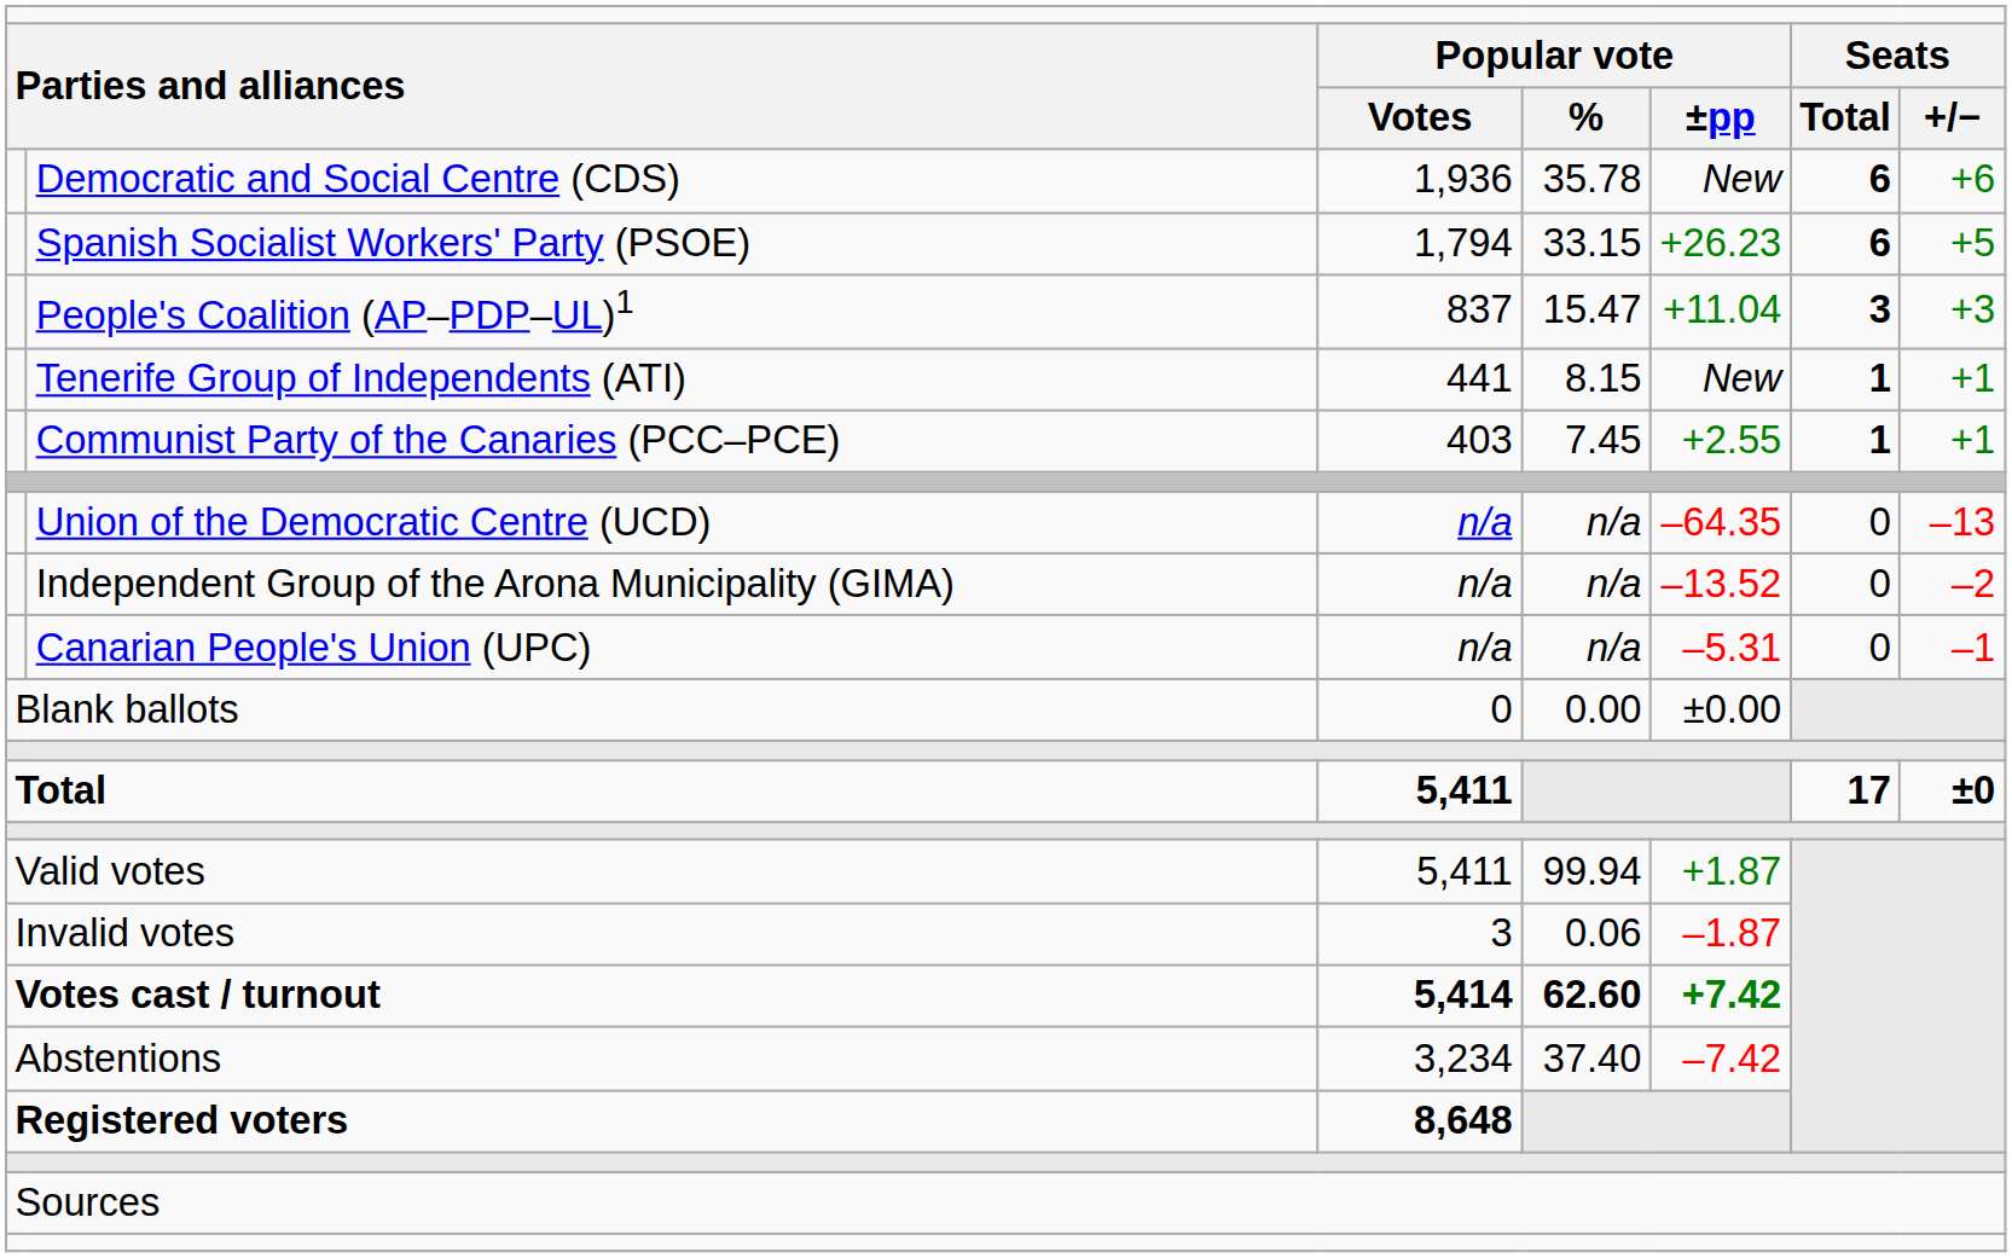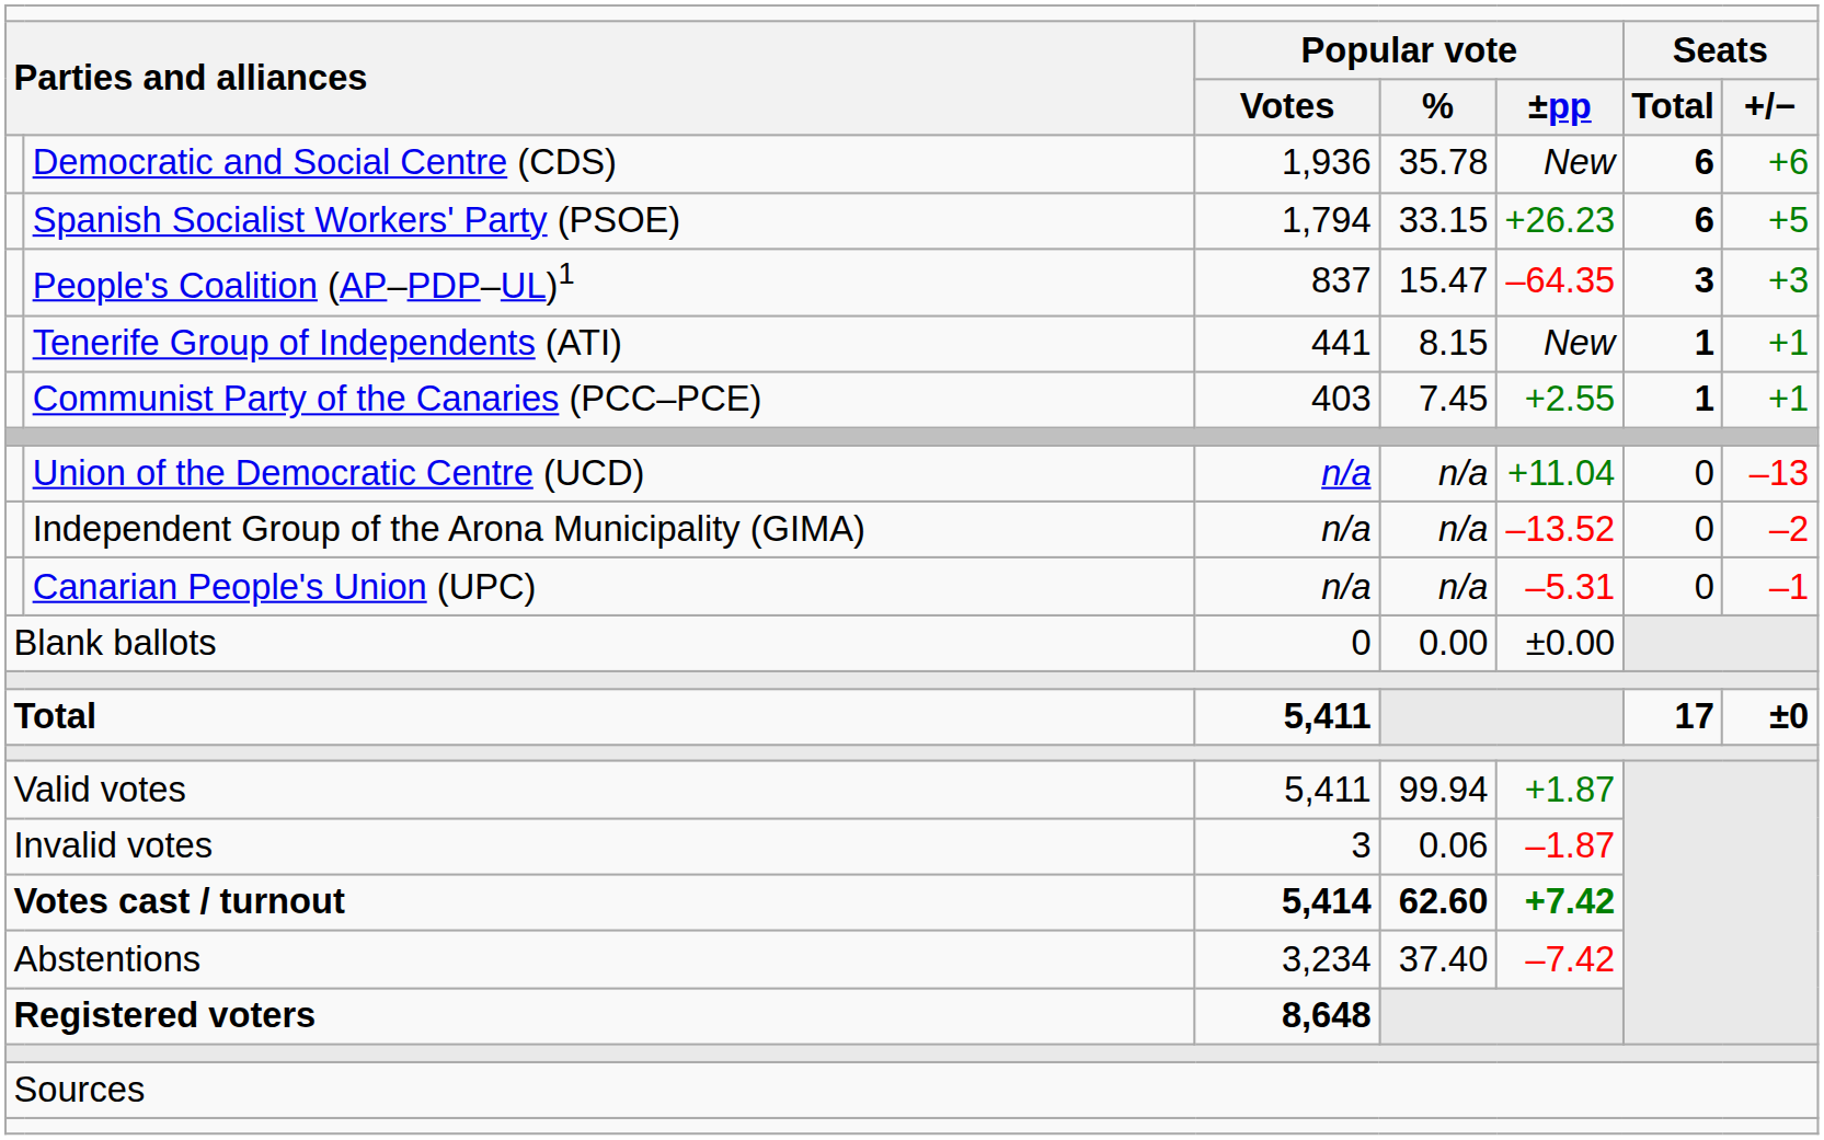People's Coalition (AP–PDP–UL)1 | column 5: +11.04 -> –64.35
Union of the Democratic Centre (UCD) | column 5: –64.35 -> +11.04
